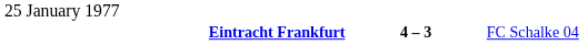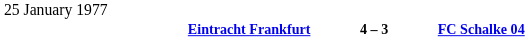Eintracht Frankfurt | column 3: normal -> bold
